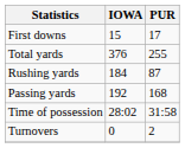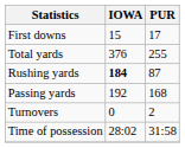Rushing yards | IOWA: normal -> bold
rows swapped: Turnovers <-> Time of possession
